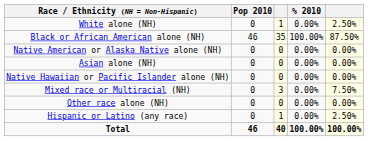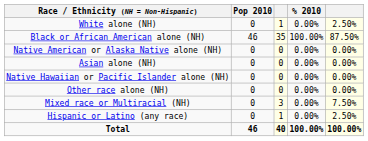rows swapped: Other race alone (NH) <-> Mixed race or Multiracial (NH)
